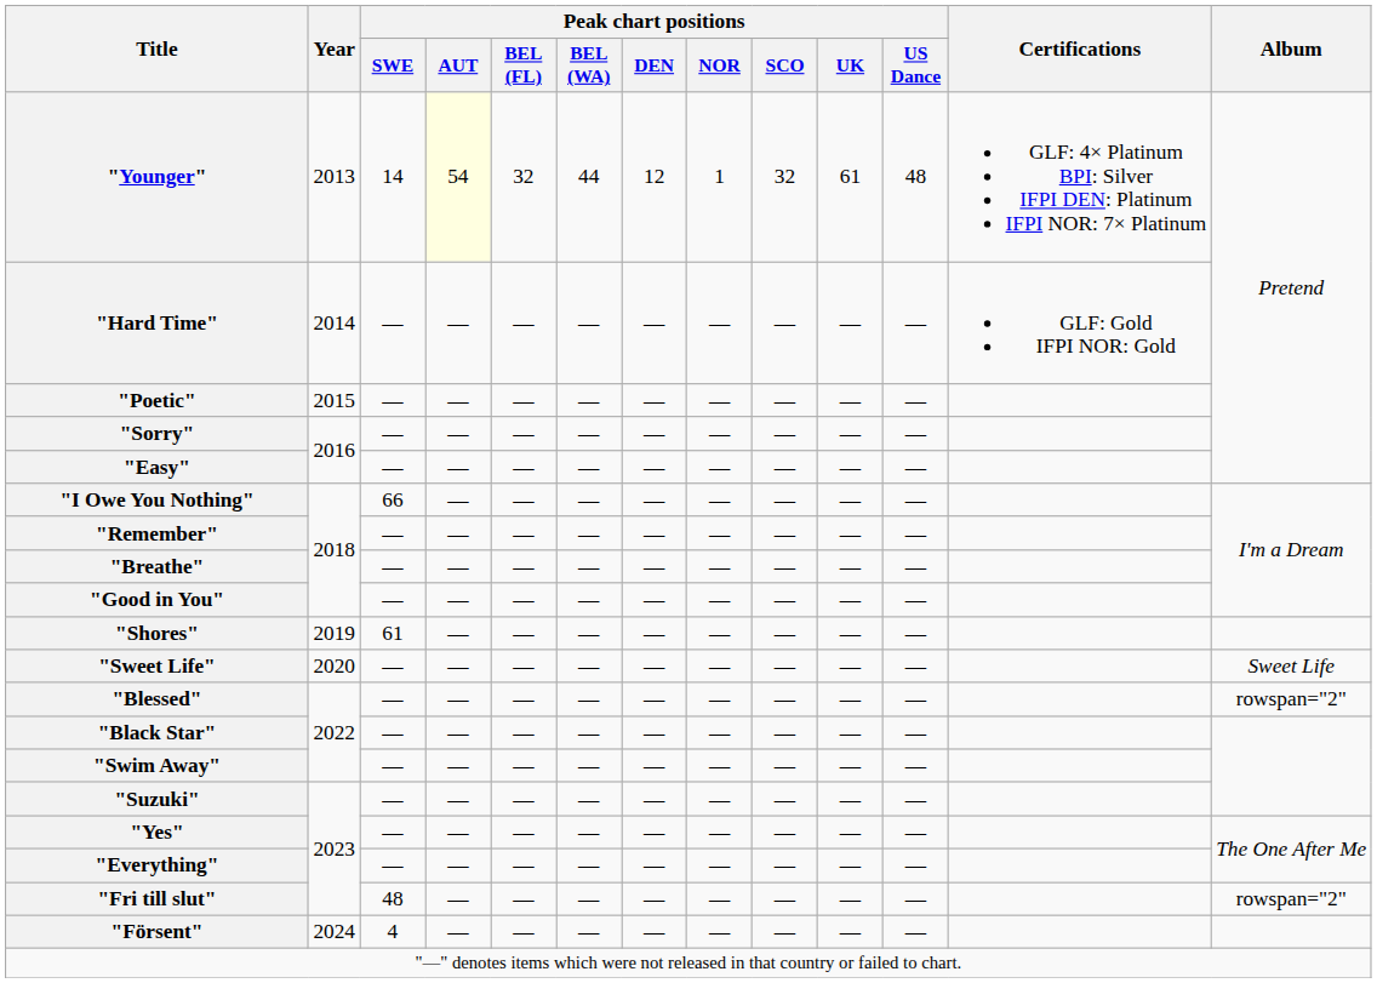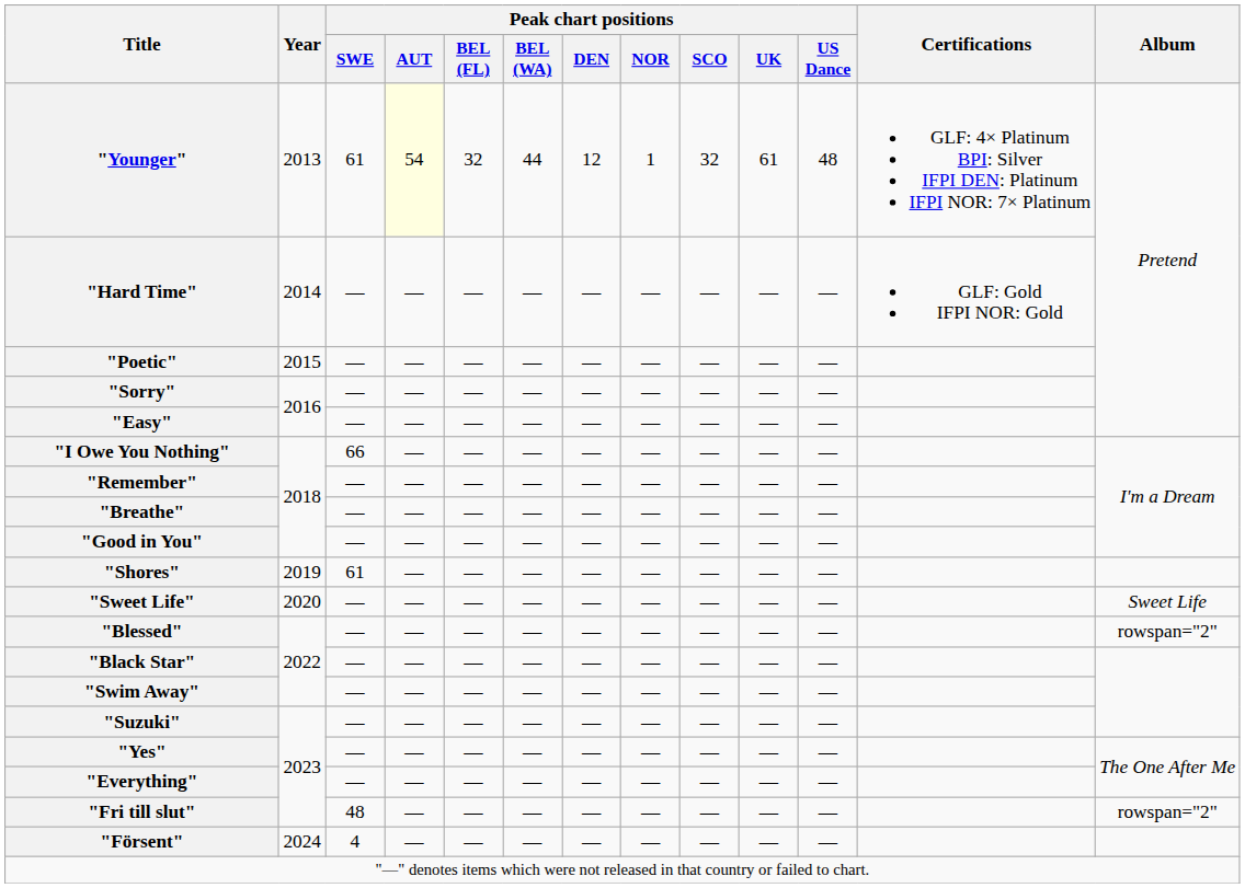"Younger" | Peak chart positions / SWE: 14 -> 61
